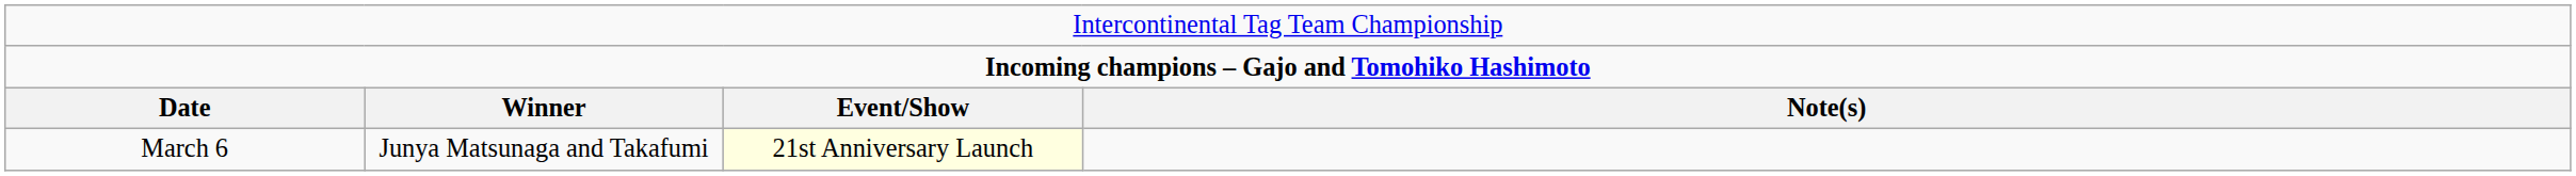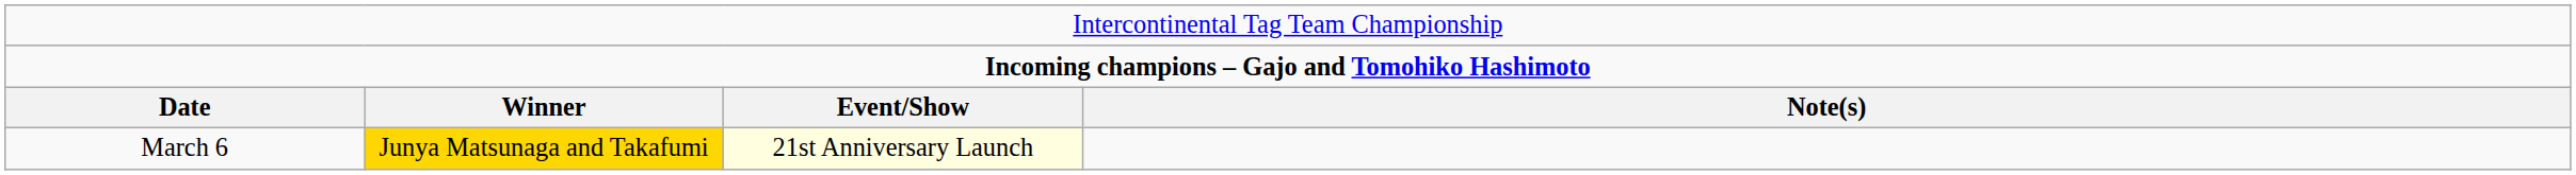March 6 | column 2: no background -> gold background
